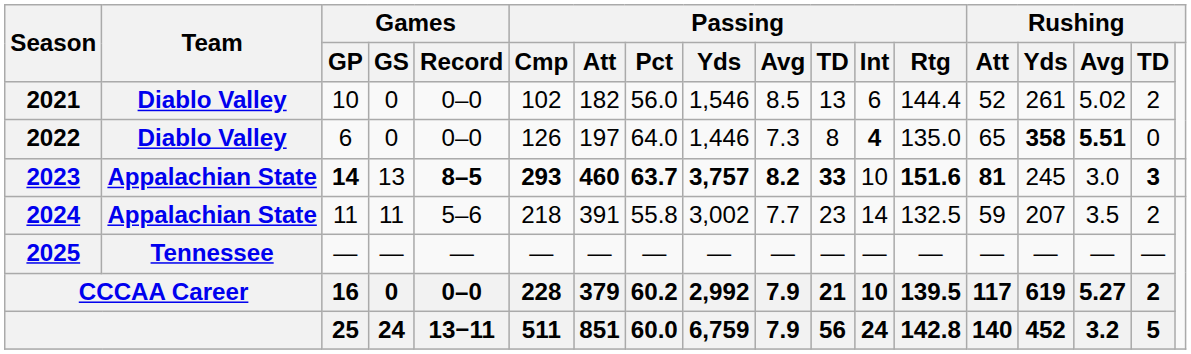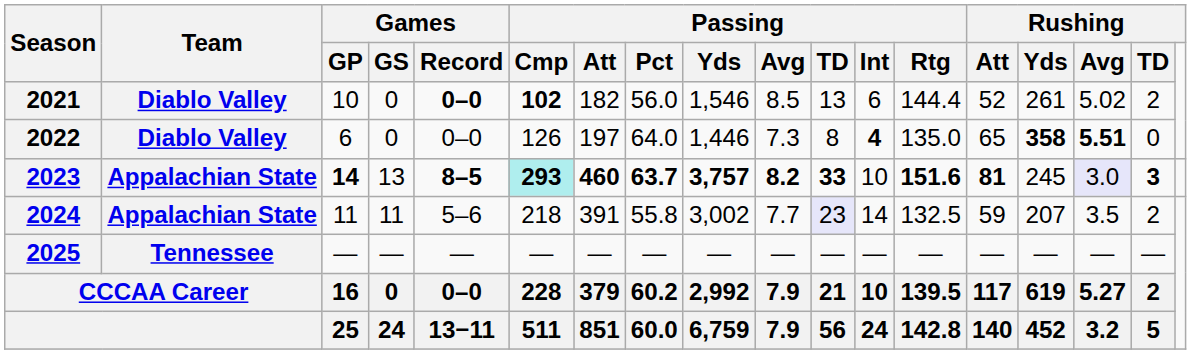2021 | Games / Record: normal -> bold
2021 | Passing / Cmp: normal -> bold
2023 | Passing / Cmp: no background -> paleturquoise background
2023 | Rushing / Avg: no background -> lavender background
2024 | Passing / TD: no background -> lavender background
